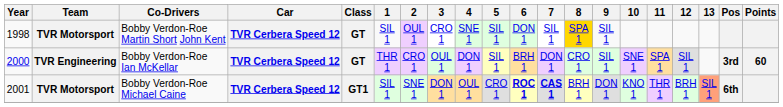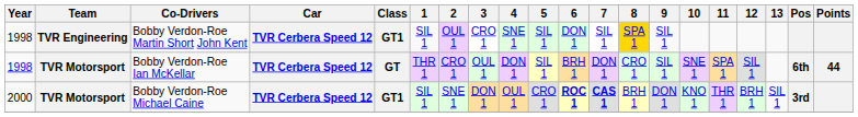Bobby Verdon-Roe Martin Short John Kent | Team: TVR Motorsport -> TVR Engineering
Bobby Verdon-Roe Martin Short John Kent | Class: GT -> GT1
Bobby Verdon-Roe Ian McKellar | Year: 2000 -> 1998
Bobby Verdon-Roe Ian McKellar | Team: TVR Engineering -> TVR Motorsport
Bobby Verdon-Roe Ian McKellar | Pos: 3rd -> 6th
Bobby Verdon-Roe Ian McKellar | Points: 60 -> 44
Bobby Verdon-Roe Michael Caine | Year: 2001 -> 2000
Bobby Verdon-Roe Michael Caine | 13: lightsalmon background -> no background
Bobby Verdon-Roe Michael Caine | Pos: 6th -> 3rd
